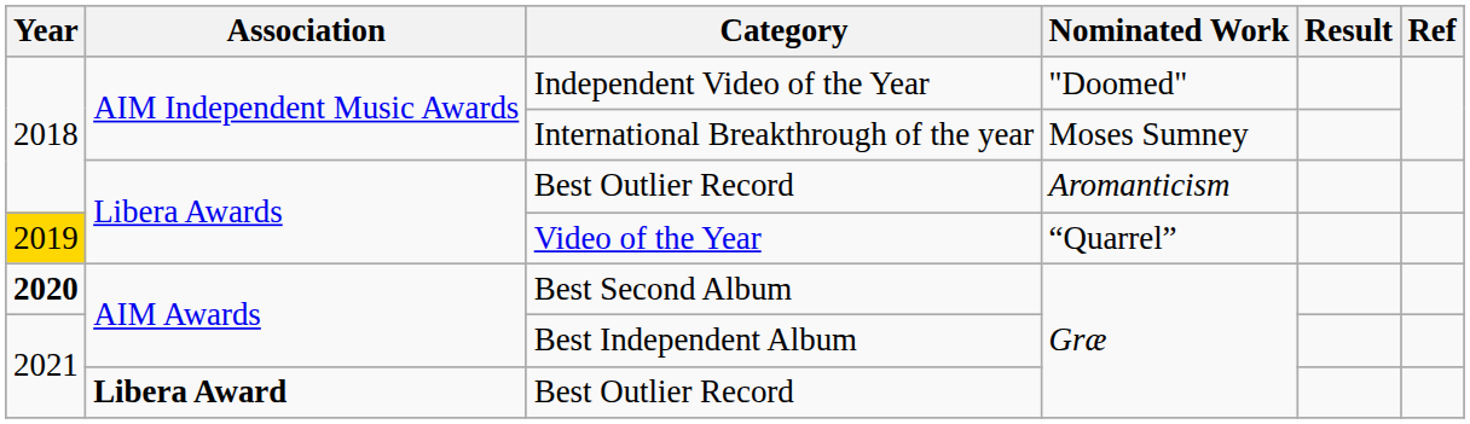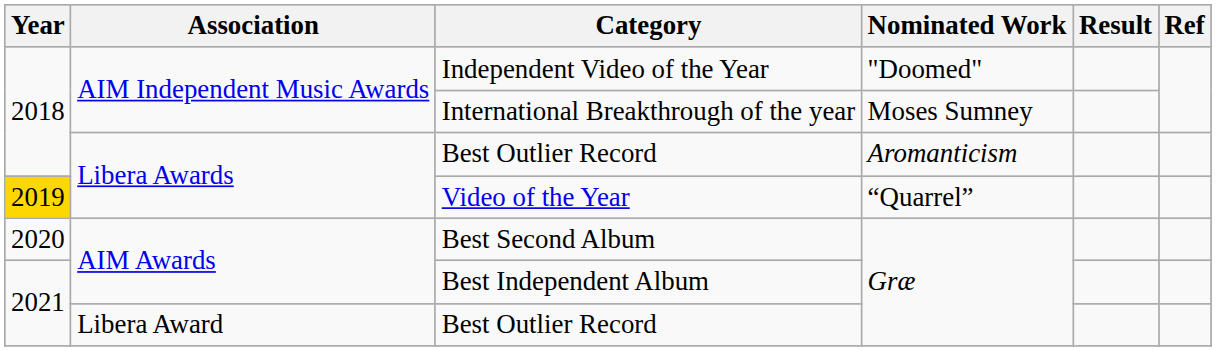Best Second Album | Year: bold -> normal
Best Outlier Record / Græ | Association: bold -> normal
